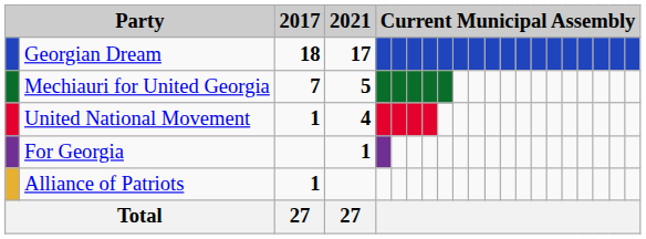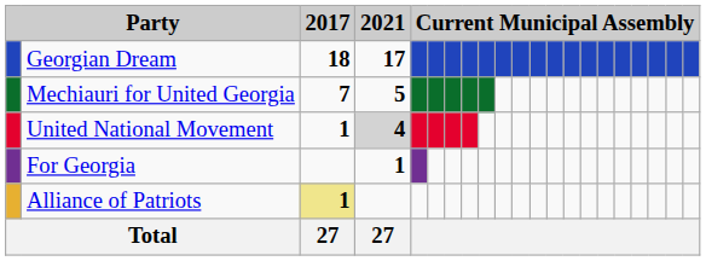United National Movement | 2021: no background -> lightgrey background
Alliance of Patriots | 2017: no background -> khaki background
